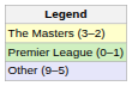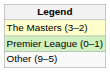row 4 | column 1: lavender background -> no background
